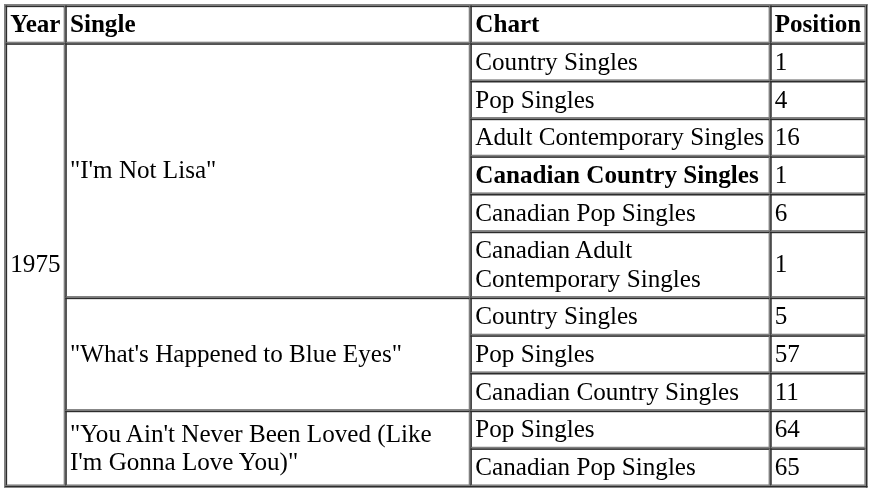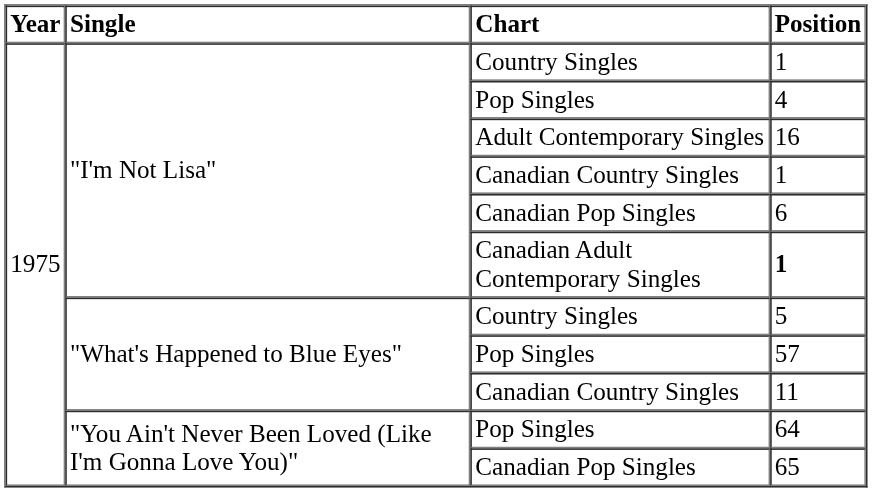Canadian Country Singles / 1 | Chart: bold -> normal
Canadian Adult Contemporary Singles / 1 | Position: normal -> bold
